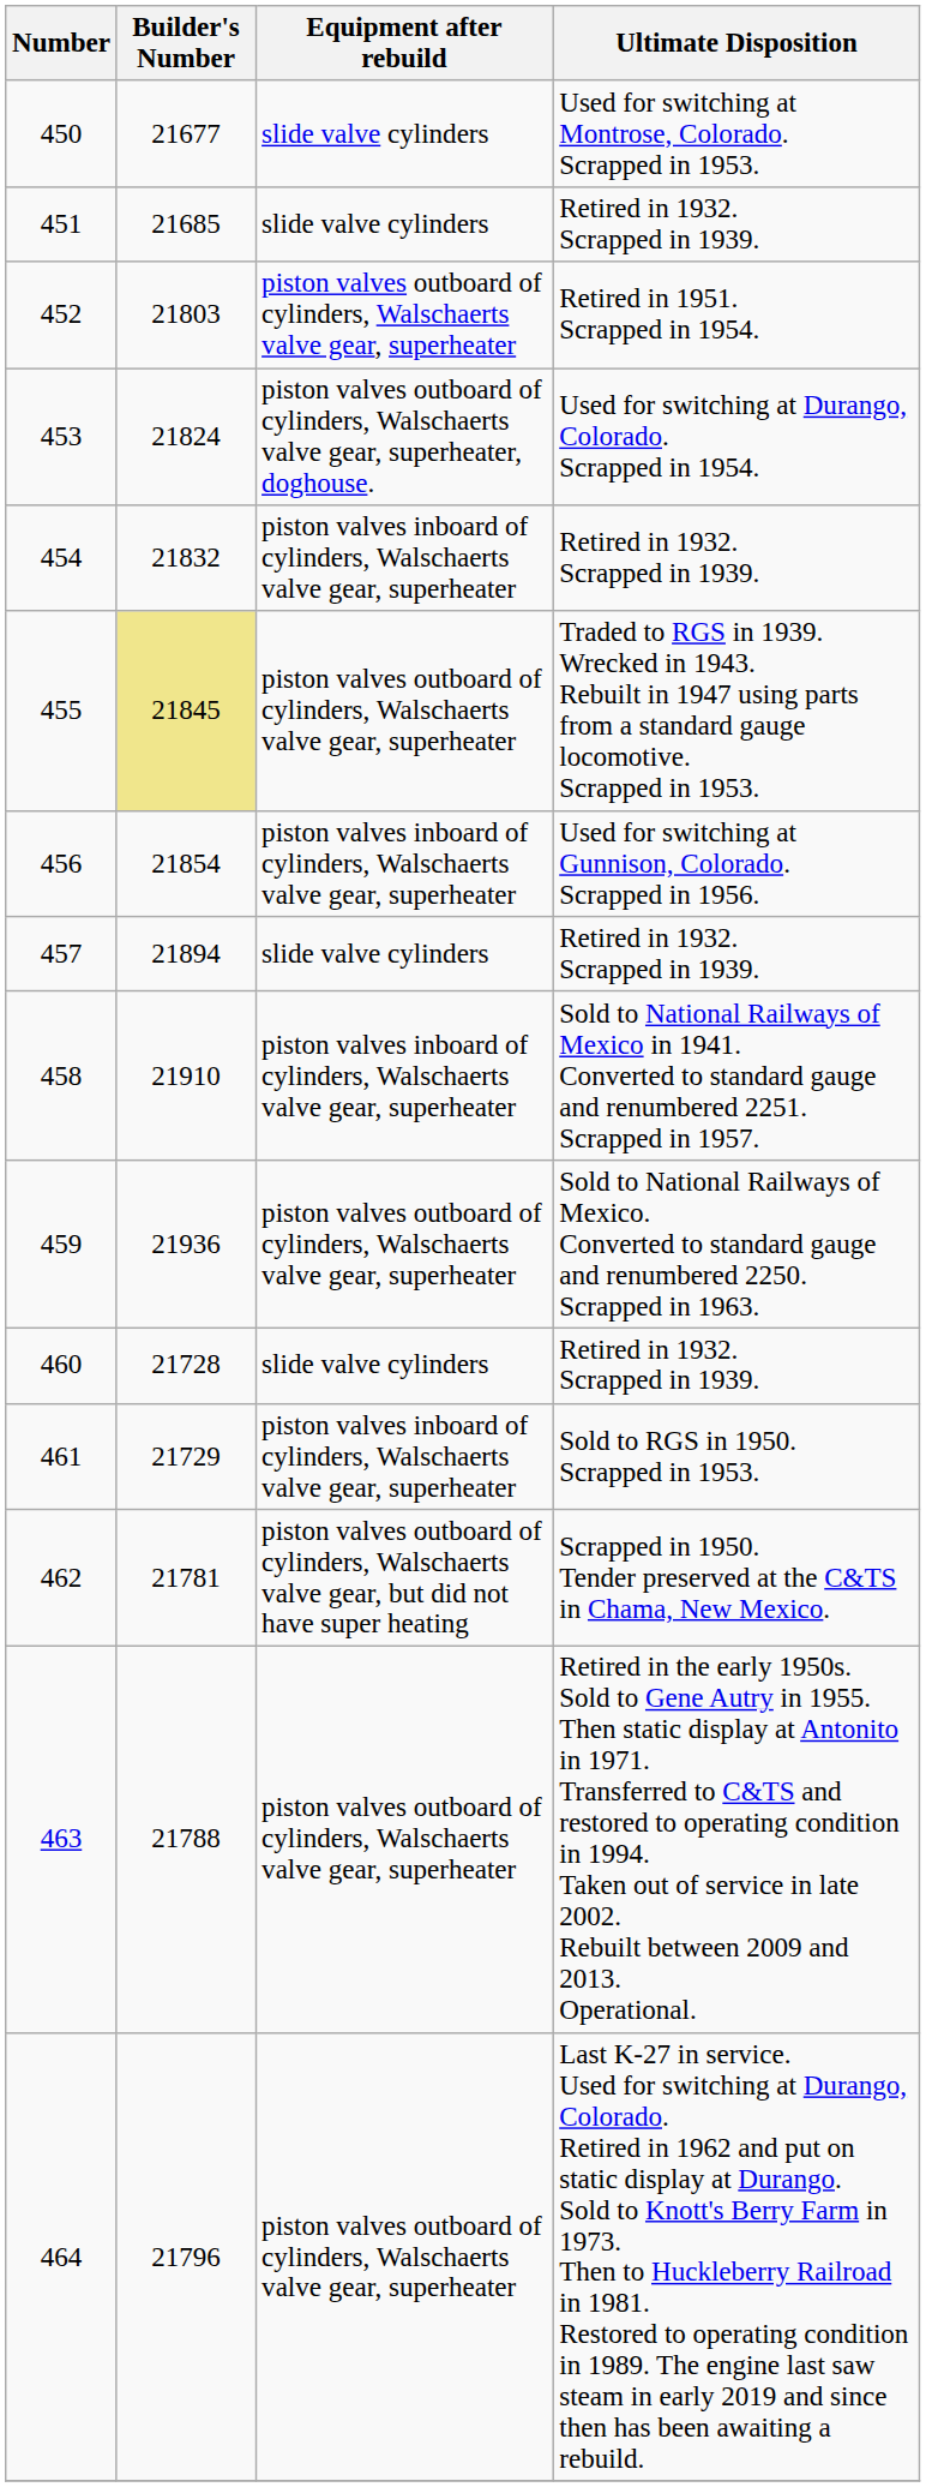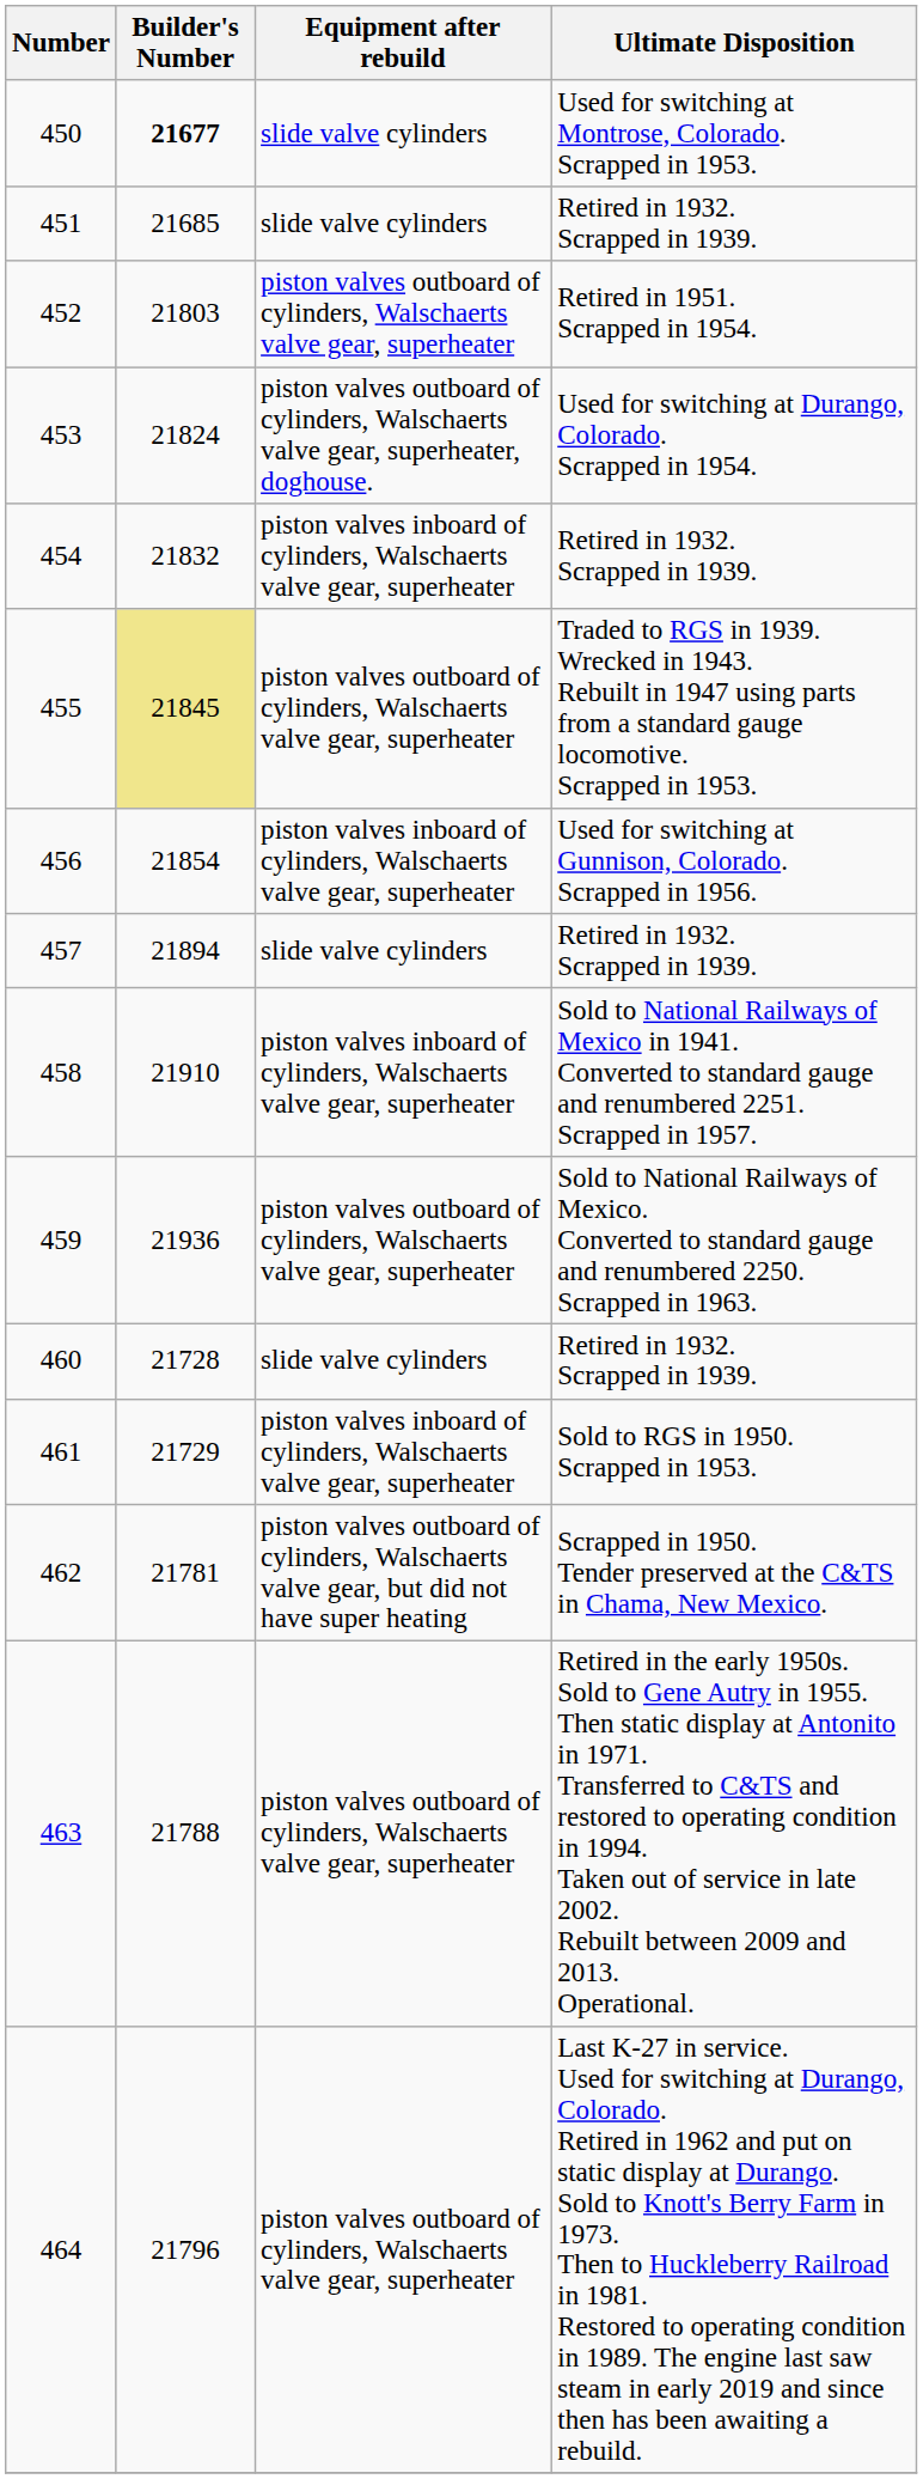450 | Builder's Number: normal -> bold
